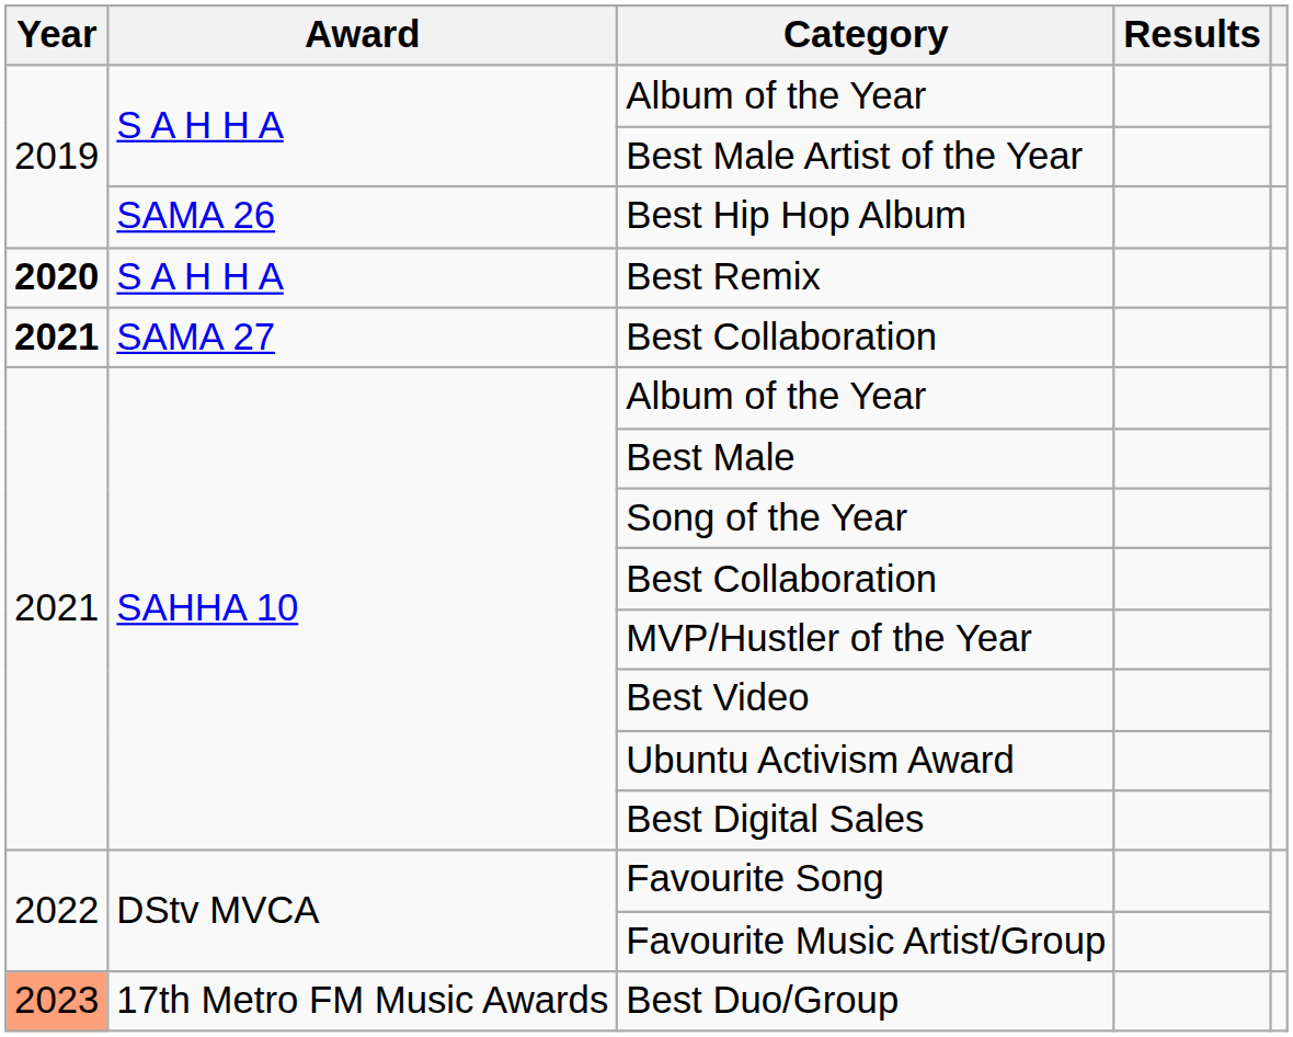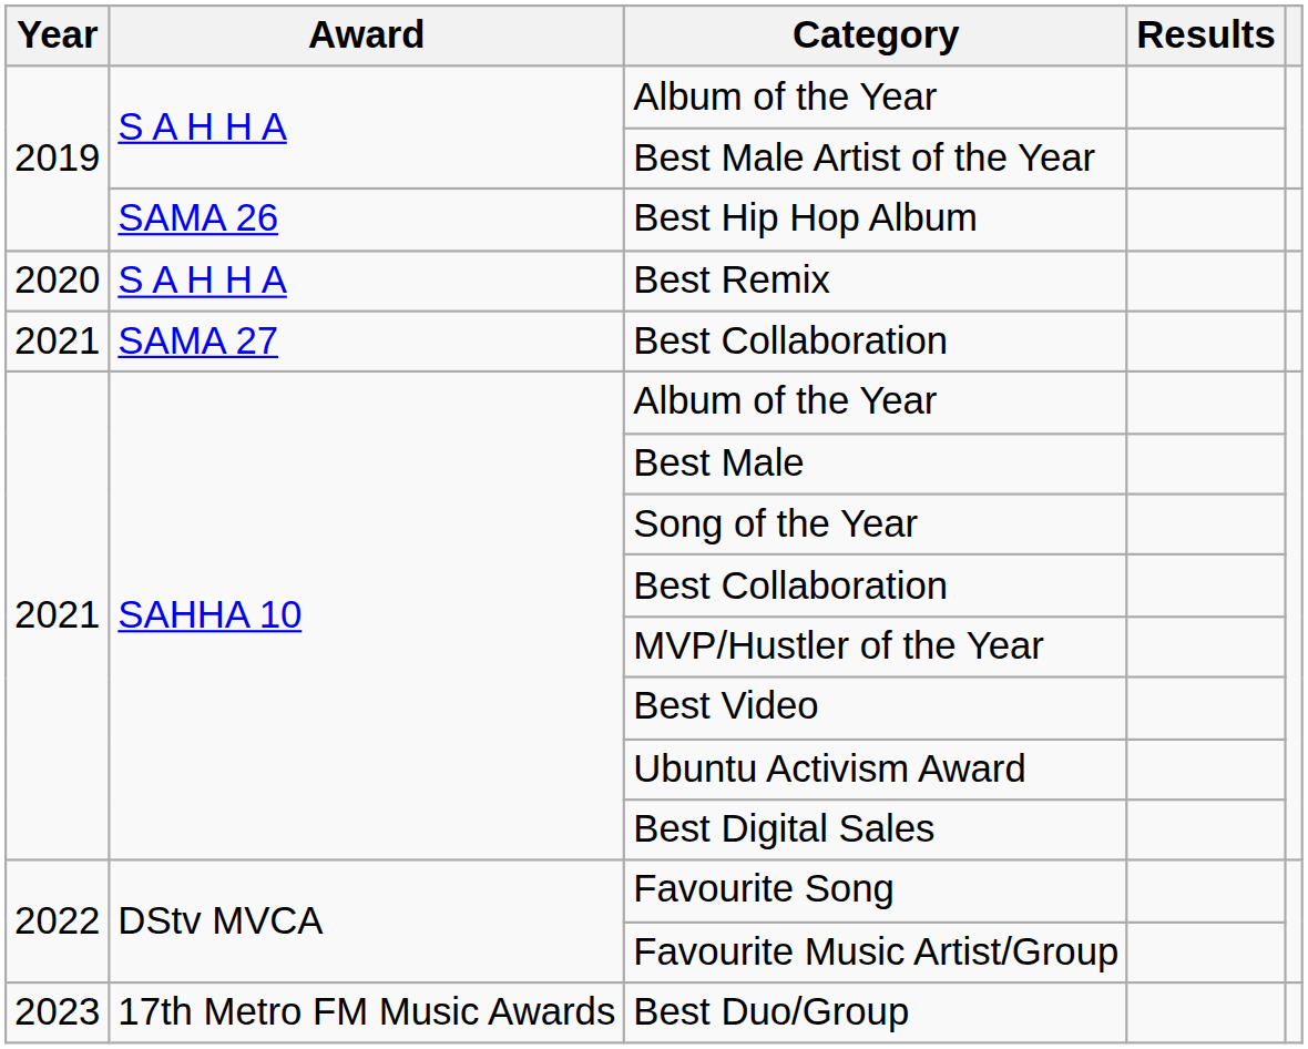Best Remix | Year: bold -> normal
SAMA 27 / Best Collaboration | Year: bold -> normal
Best Duo/Group | Year: lightsalmon background -> no background
